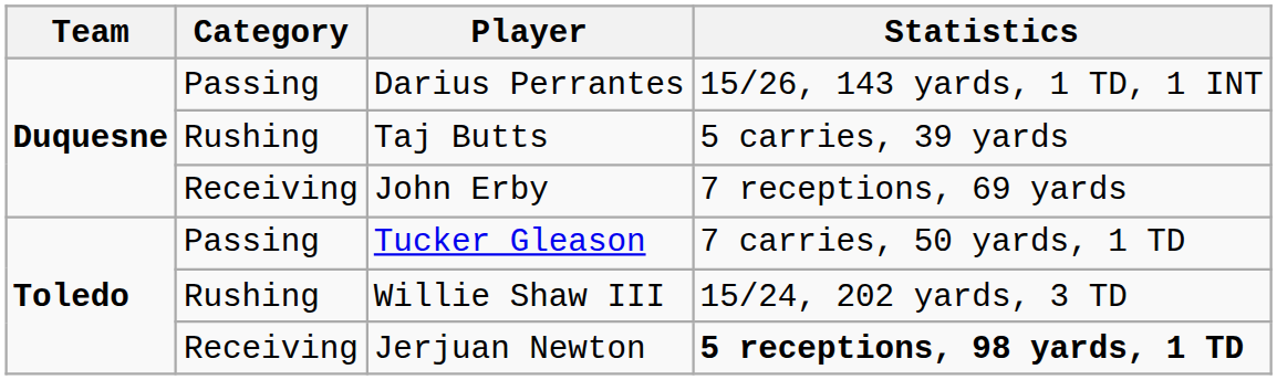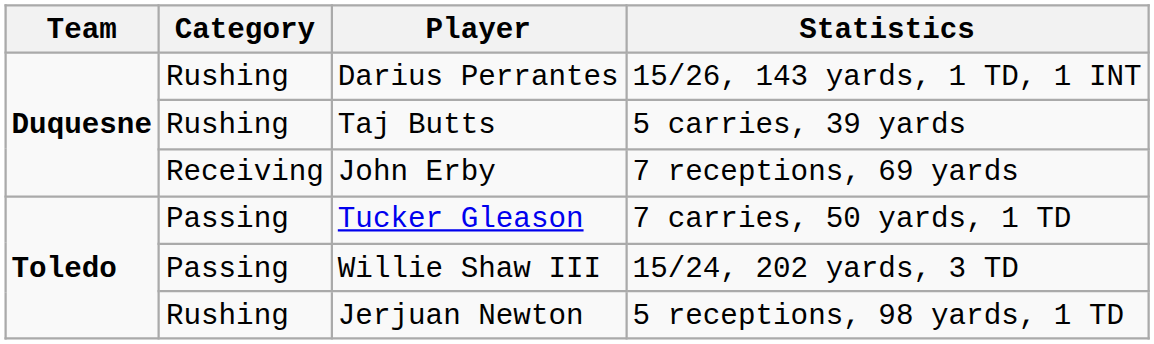Darius Perrantes | Category: Passing -> Rushing
Willie Shaw III | Category: Rushing -> Passing
Jerjuan Newton | Category: Receiving -> Rushing
Jerjuan Newton | Statistics: bold -> normal
